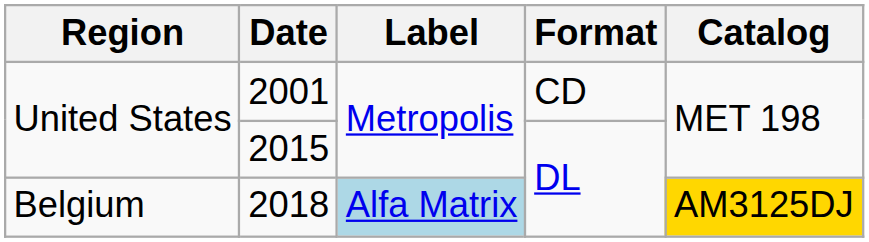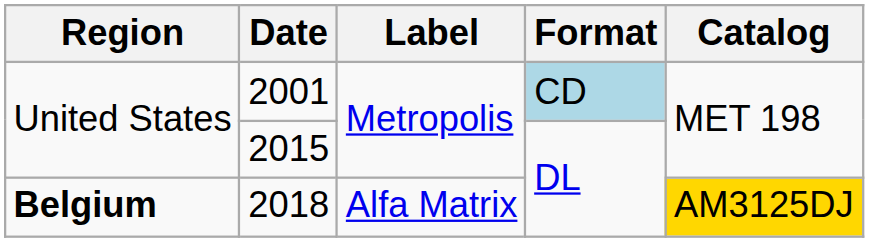2001 | Format: no background -> lightblue background
2018 | Region: normal -> bold
2018 | Label: lightblue background -> no background
